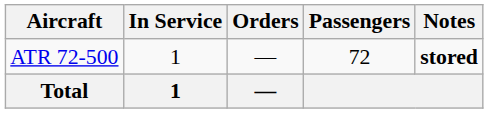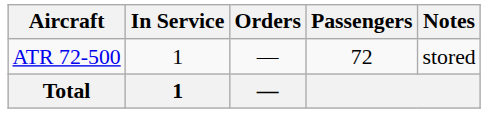ATR 72-500 | Notes: bold -> normal
